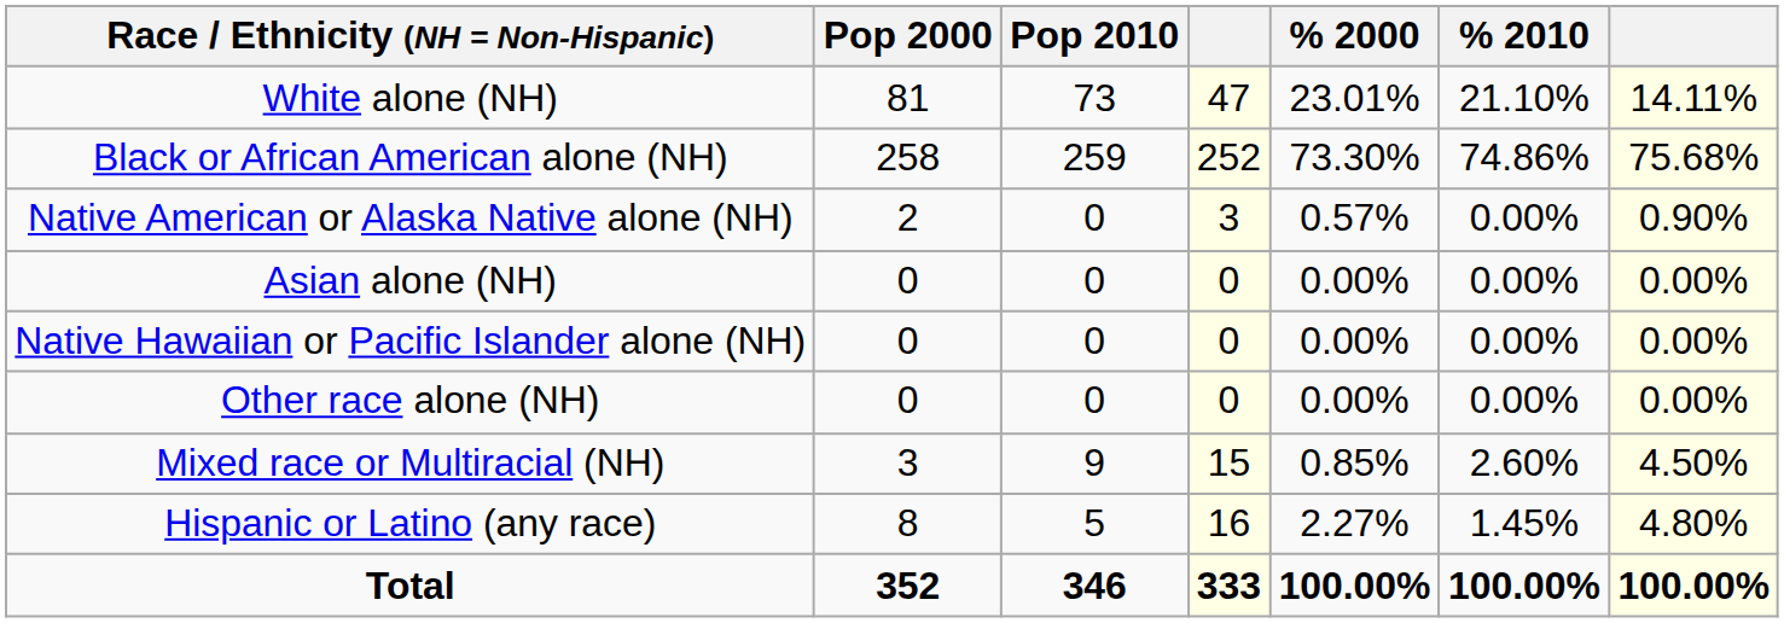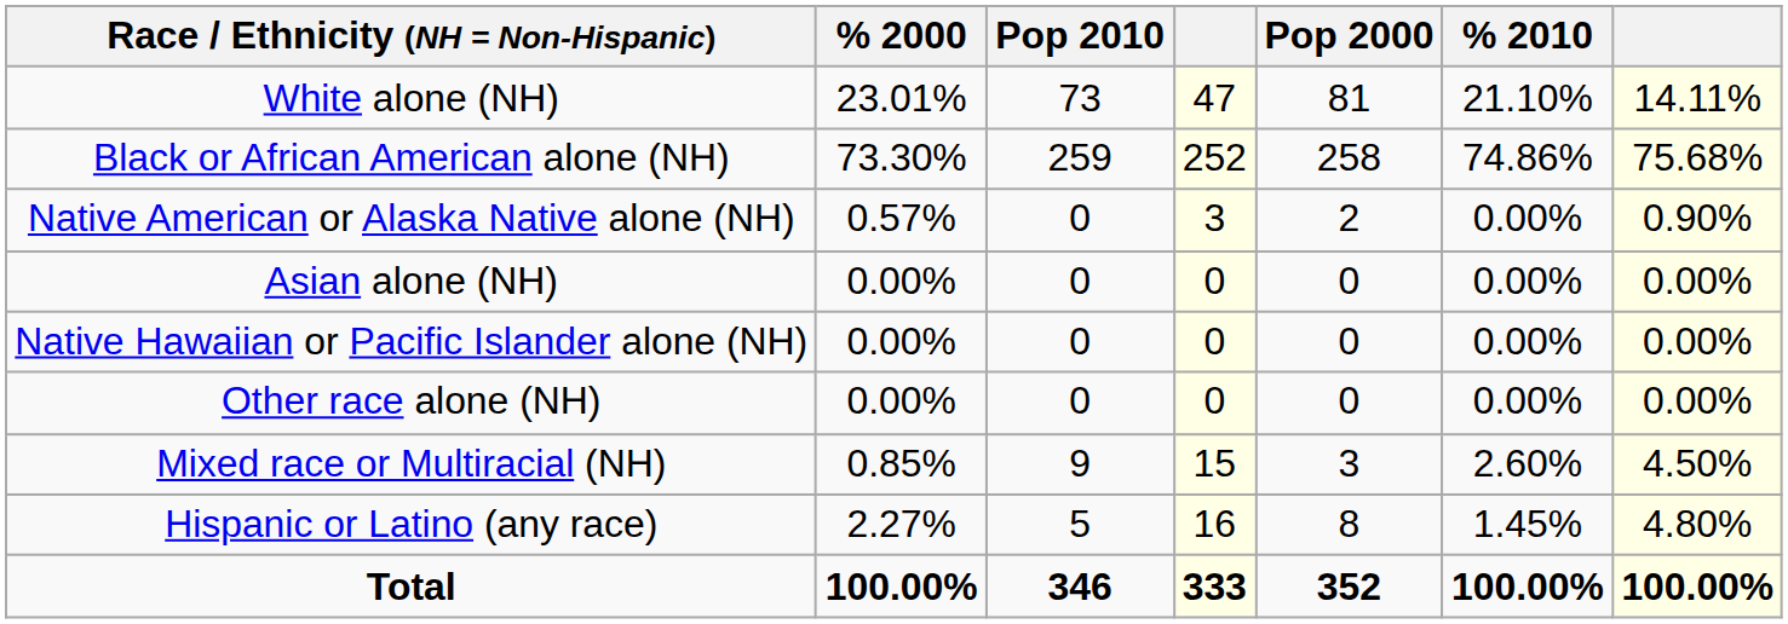columns swapped: Pop 2000 <-> % 2000
